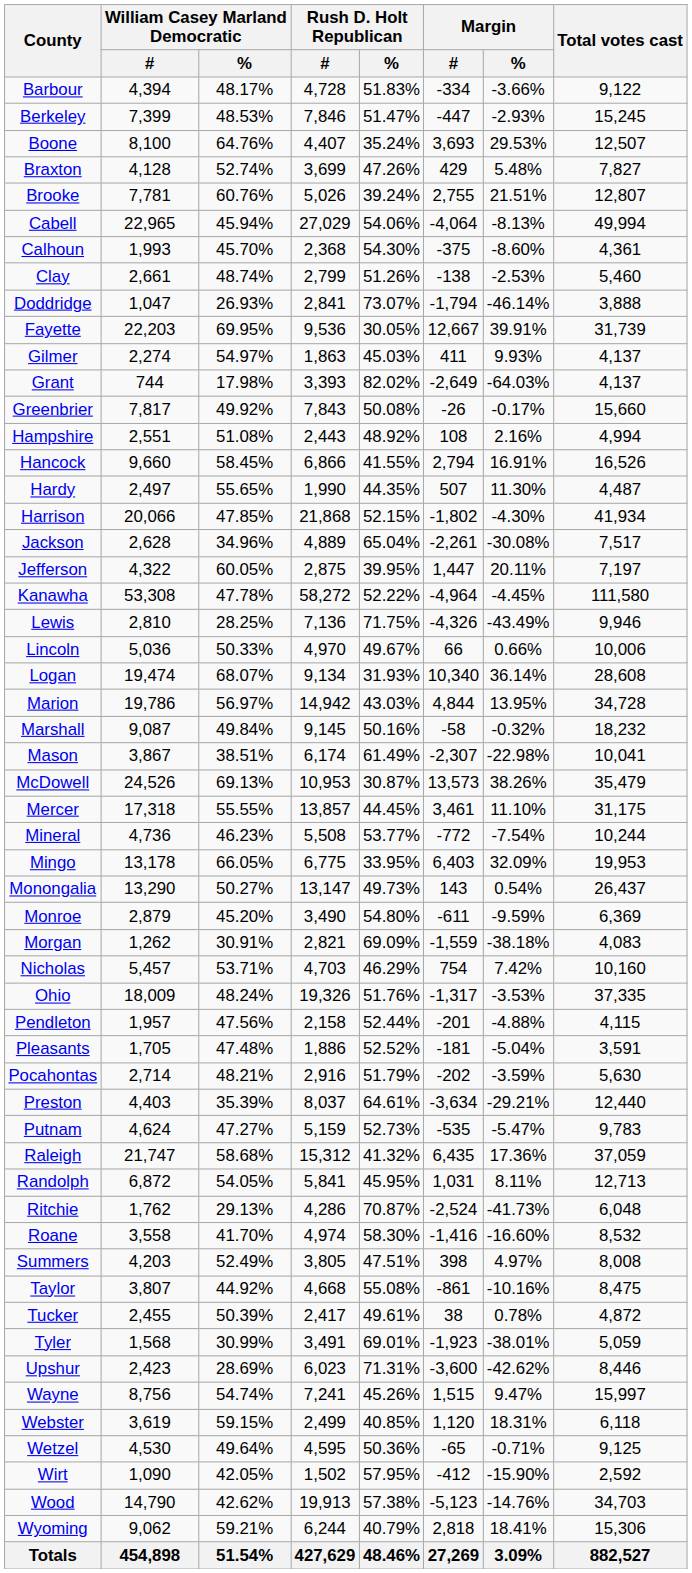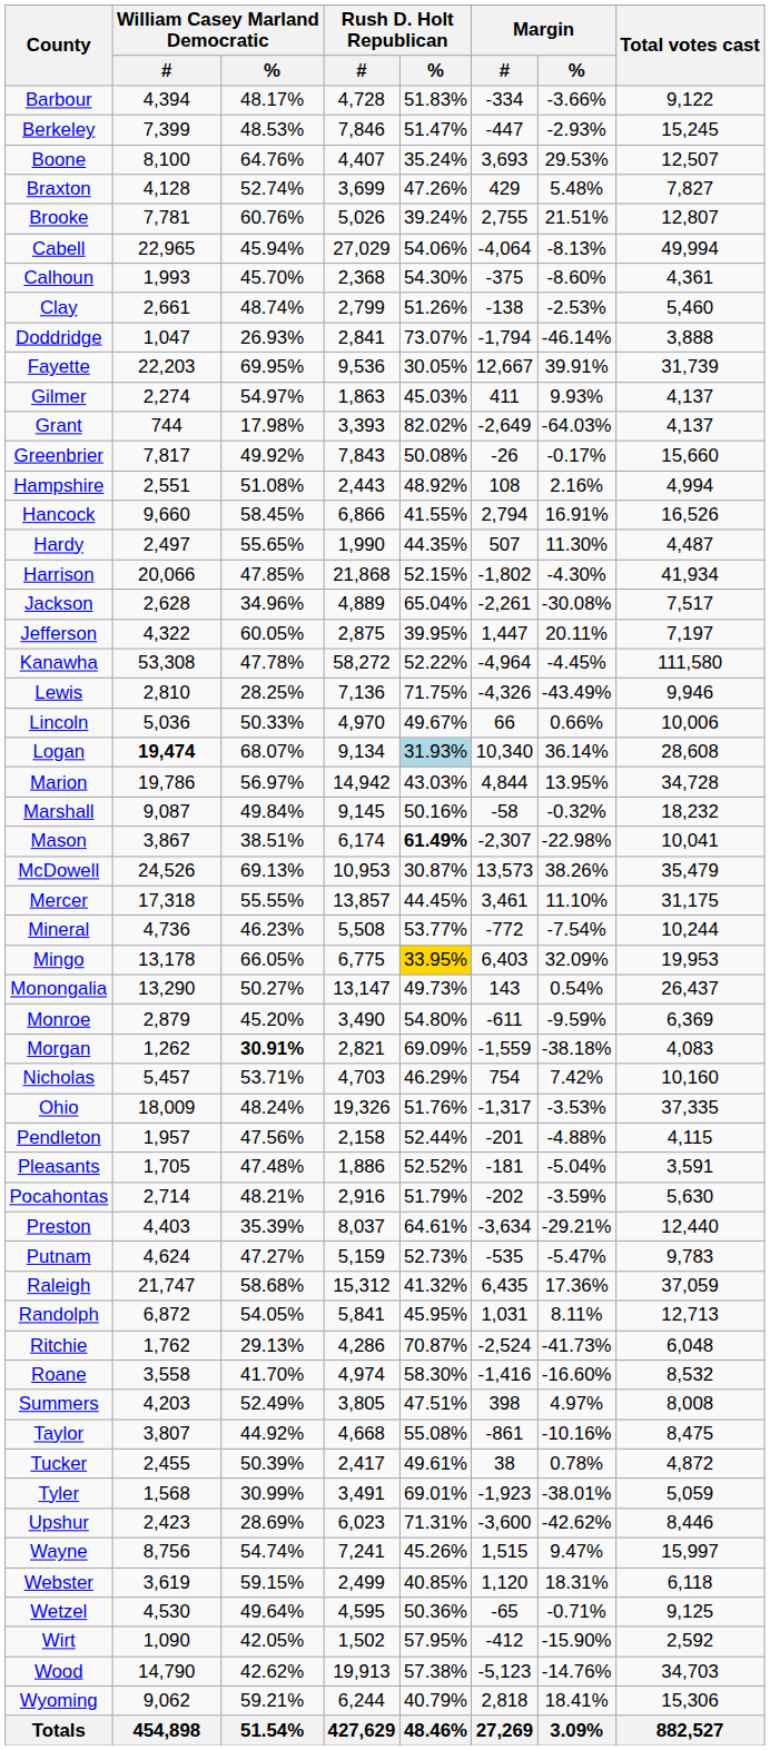Logan | William Casey Marland Democratic / #: normal -> bold
Logan | Rush D. Holt Republican / %: no background -> lightblue background
Mason | Rush D. Holt Republican / %: normal -> bold
Mingo | Rush D. Holt Republican / %: no background -> gold background
Morgan | William Casey Marland Democratic / %: normal -> bold
